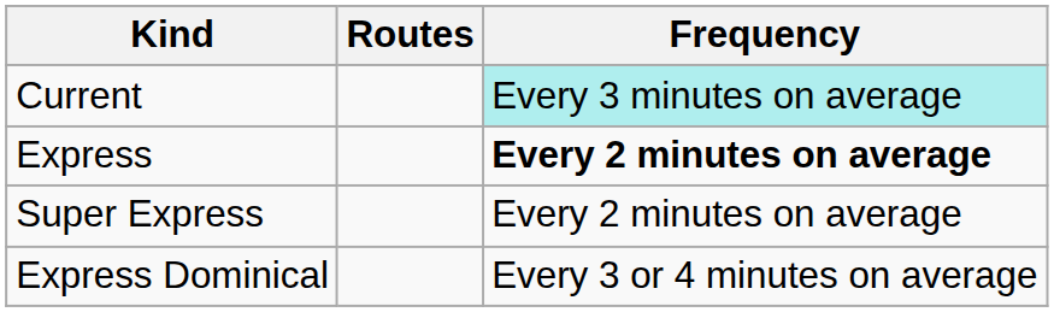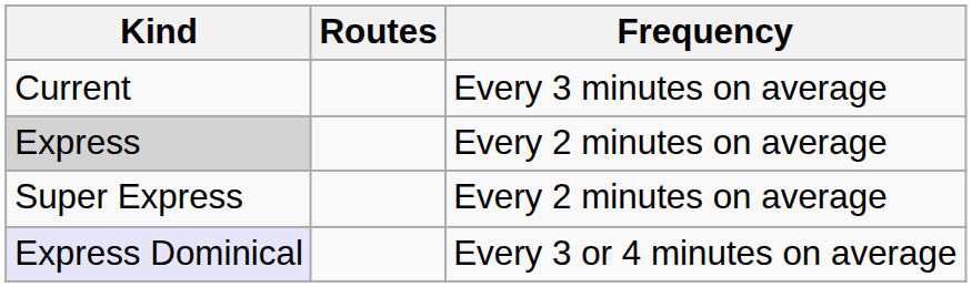row 2 | Frequency: paleturquoise background -> no background
row 3 | Kind: no background -> lightgrey background
row 3 | Frequency: bold -> normal
row 5 | Kind: no background -> lavender background
